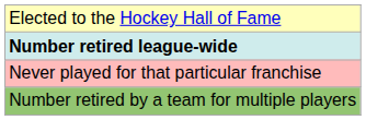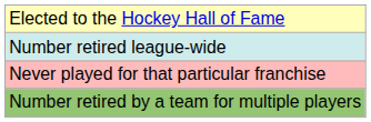row 2 | column 1: bold -> normal
